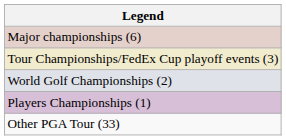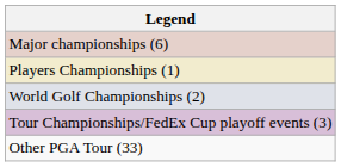row 3 | column 1: Tour Championships/FedEx Cup playoff events (3) -> Players Championships (1)
row 5 | column 1: Players Championships (1) -> Tour Championships/FedEx Cup playoff events (3)
